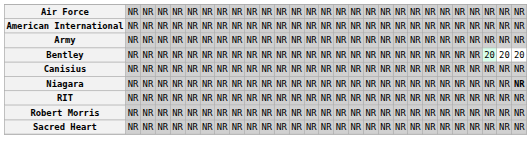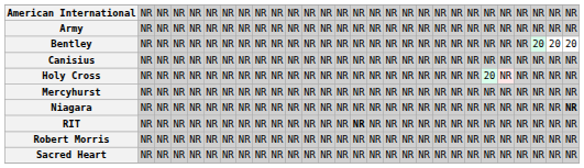- row: Air Force | NR | NR | NR | NR | NR | NR | NR | NR | NR | NR | NR | NR | NR | NR | NR | NR | NR | NR | NR | NR | NR | NR | NR | NR | NR | NR | NR
+ row: Holy Cross | NR | NR | NR | NR | NR | NR | NR | NR | NR | NR | NR | NR | NR | NR | NR | NR | NR | NR | NR | NR | NR | 20 | NR | NR | NR | NR | NR
+ row: Mercyhurst | NR | NR | NR | NR | NR | NR | NR | NR | NR | NR | NR | NR | NR | NR | NR | NR | NR | NR | NR | NR | NR | NR | NR | NR | NR | NR | NR
RIT | column 15: normal -> bold
